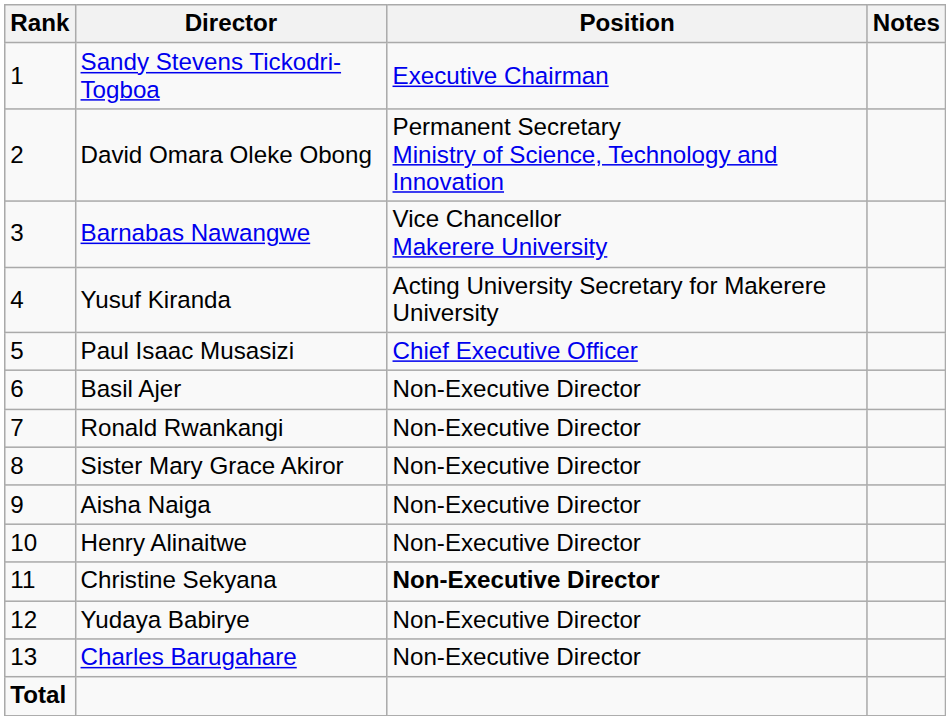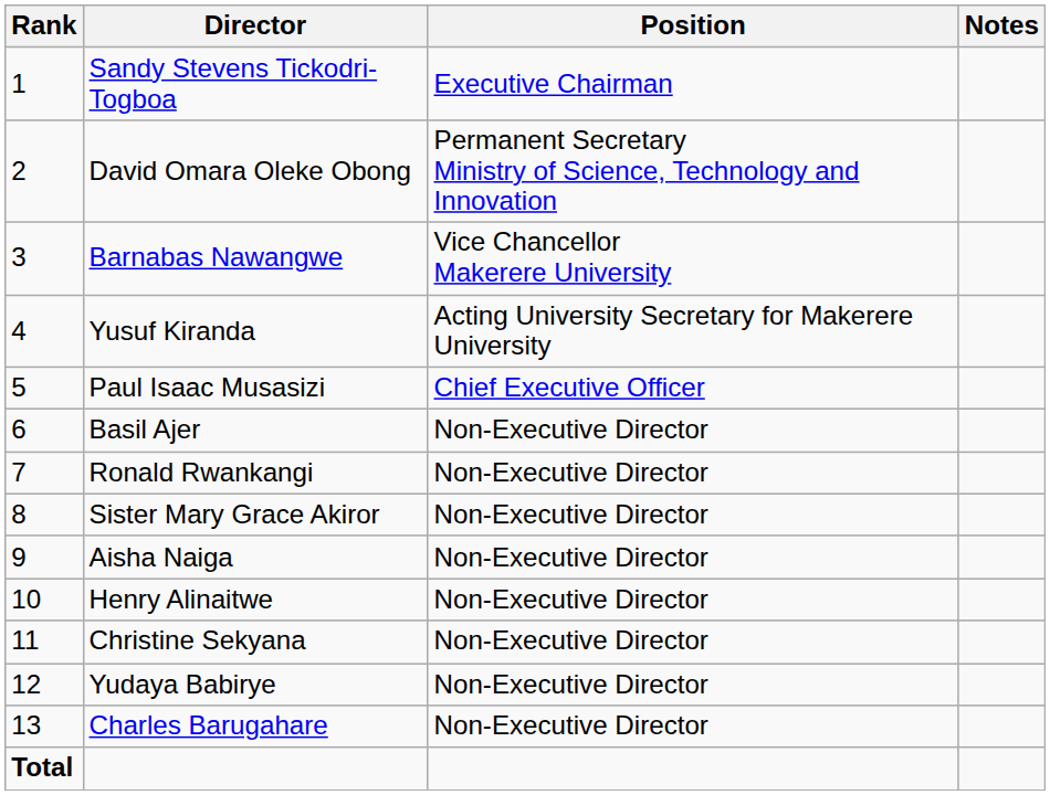Christine Sekyana | Position: bold -> normal
